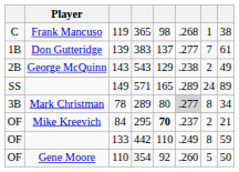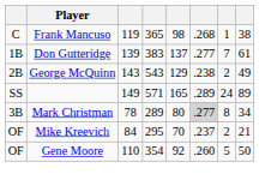84 | column 5: bold -> normal
- row: OF | 133 | 442 | 110 | .249 | 8 | 59
